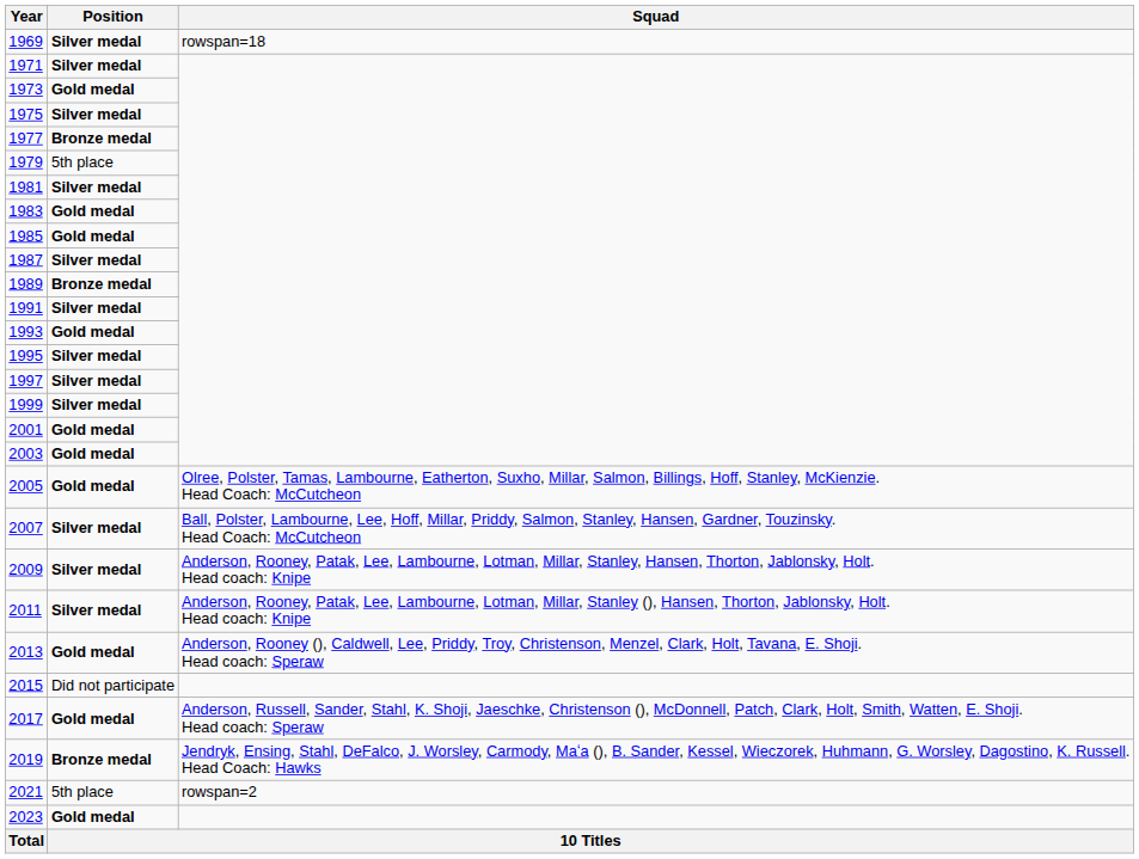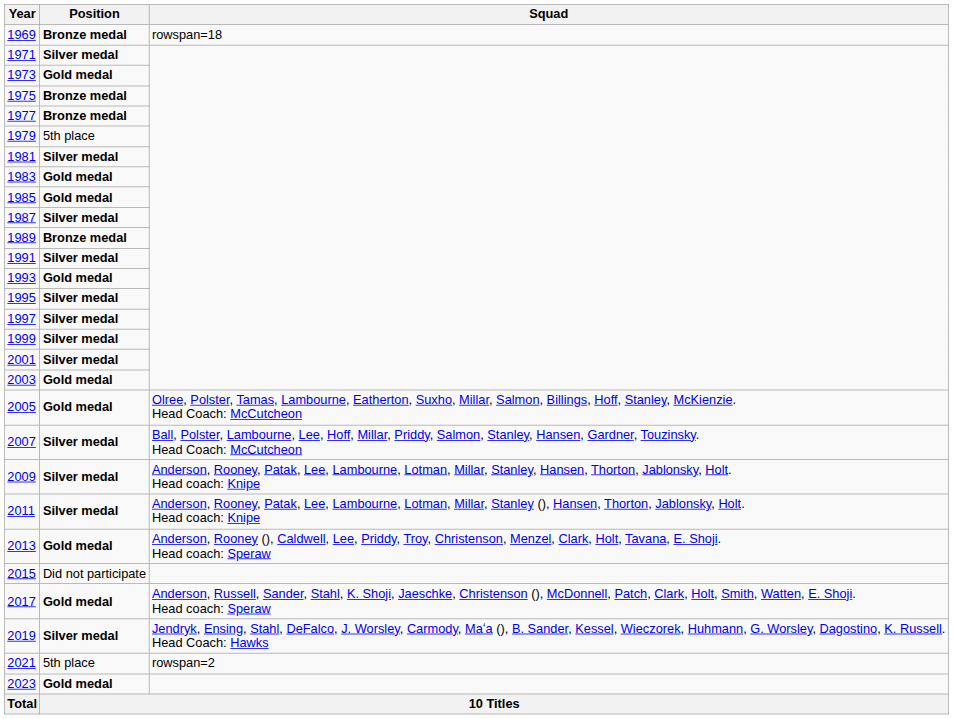1969 | Position: Silver medal -> Bronze medal
1975 | Position: Silver medal -> Bronze medal
2001 | Position: Gold medal -> Silver medal
2019 | Position: Bronze medal -> Silver medal
